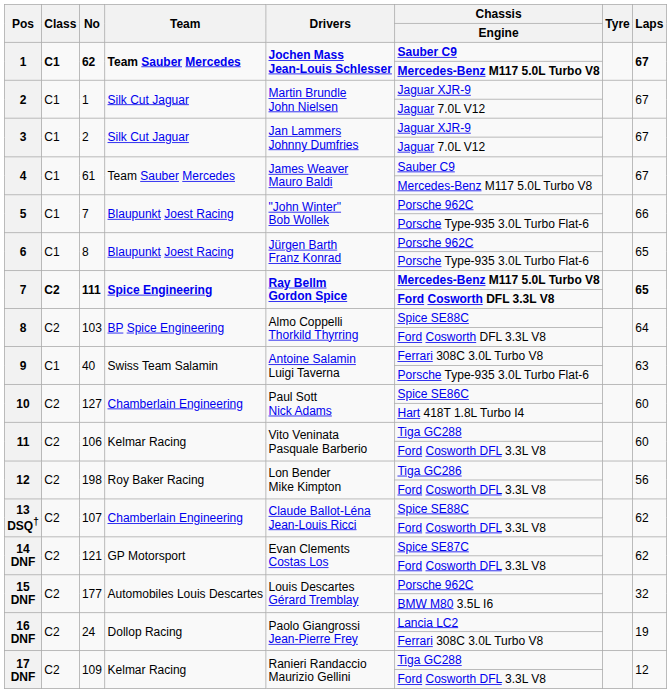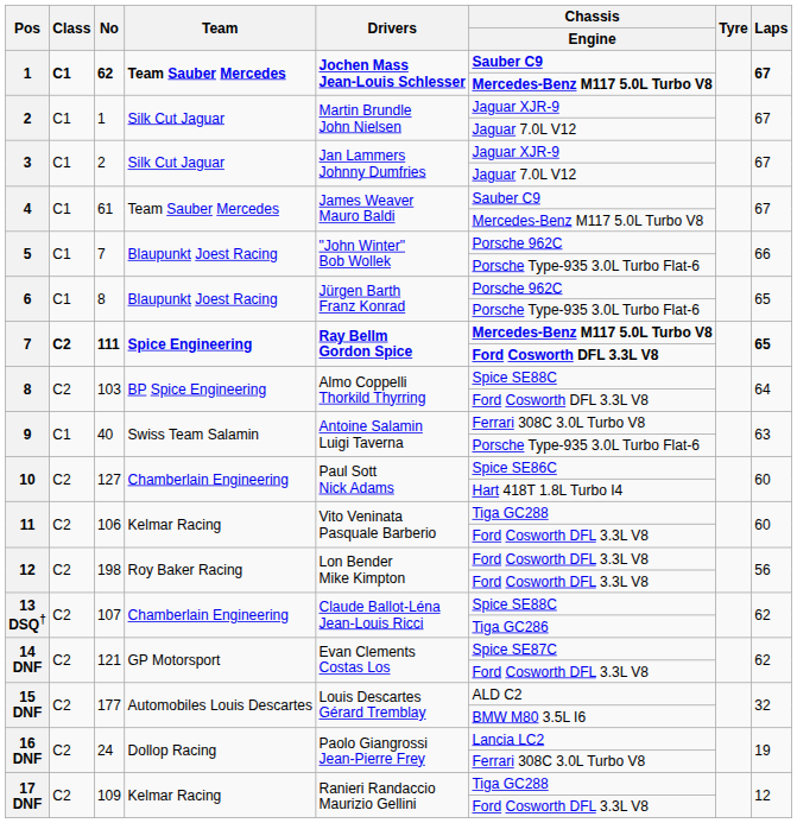row 25 | Chassis / Engine: Tiga GC286 -> Ford Cosworth DFL 3.3L V8
row 28 | Chassis / Engine: Ford Cosworth DFL 3.3L V8 -> Tiga GC286
row 31 | Chassis / Engine: Porsche 962C -> ALD C2
